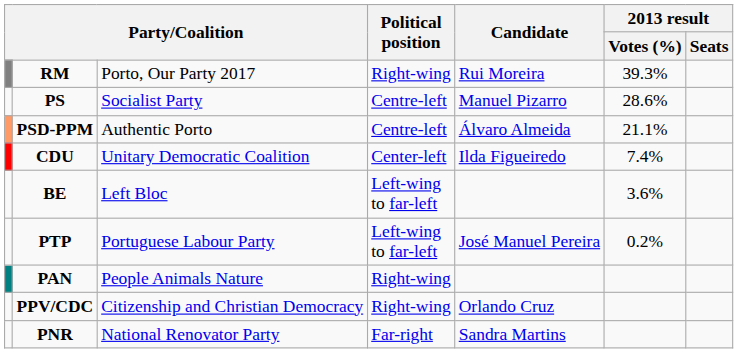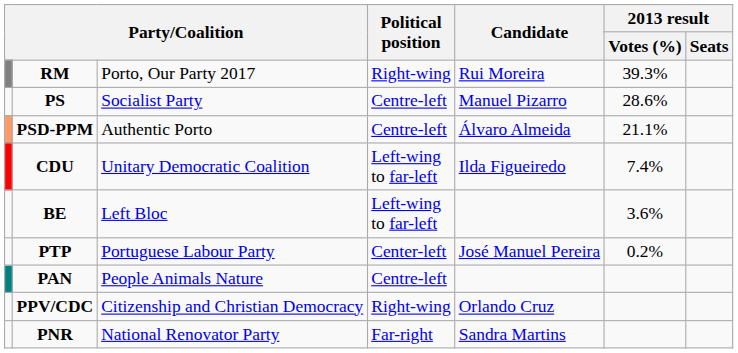CDU | Political position: Center-left -> Left-wing to far-left
PTP | Political position: Left-wing to far-left -> Center-left
PAN | Political position: Right-wing -> Centre-left
